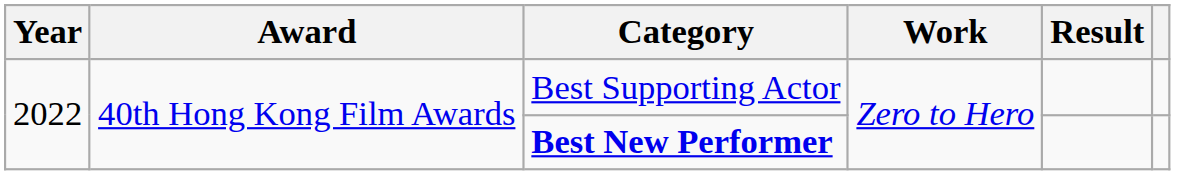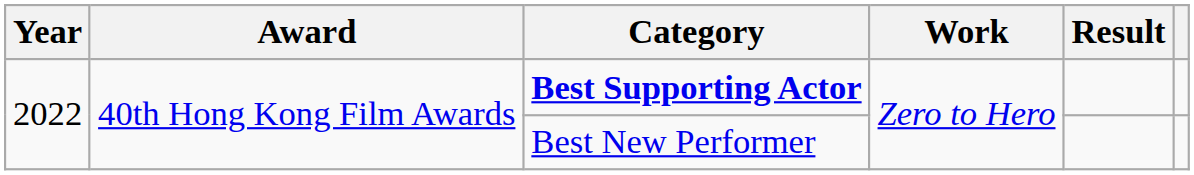Best Supporting Actor | Category: normal -> bold
Best New Performer | Category: bold -> normal
